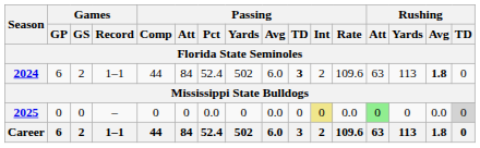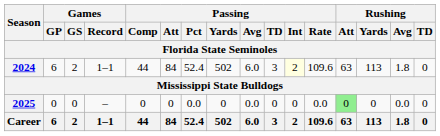2024 | Passing / TD: bold -> normal
2024 | Passing / Int: no background -> lightyellow background
2024 | Rushing / Avg: bold -> normal
2025 | Passing / Int: khaki background -> no background
2025 | Rushing / TD: lightgrey background -> no background
